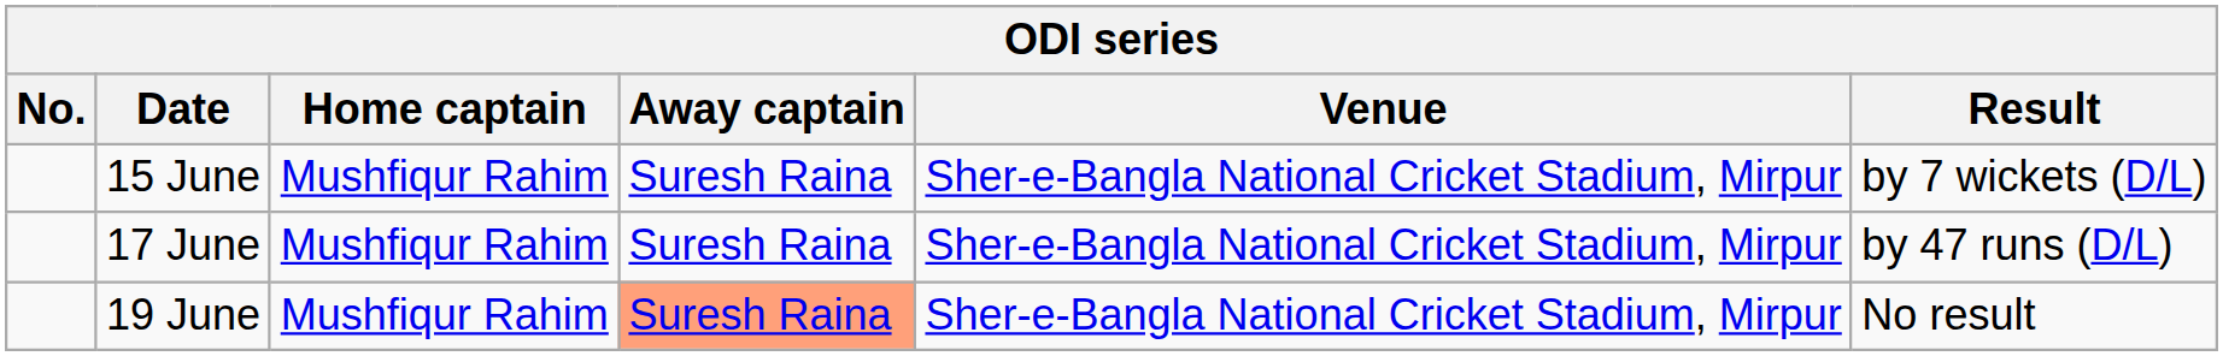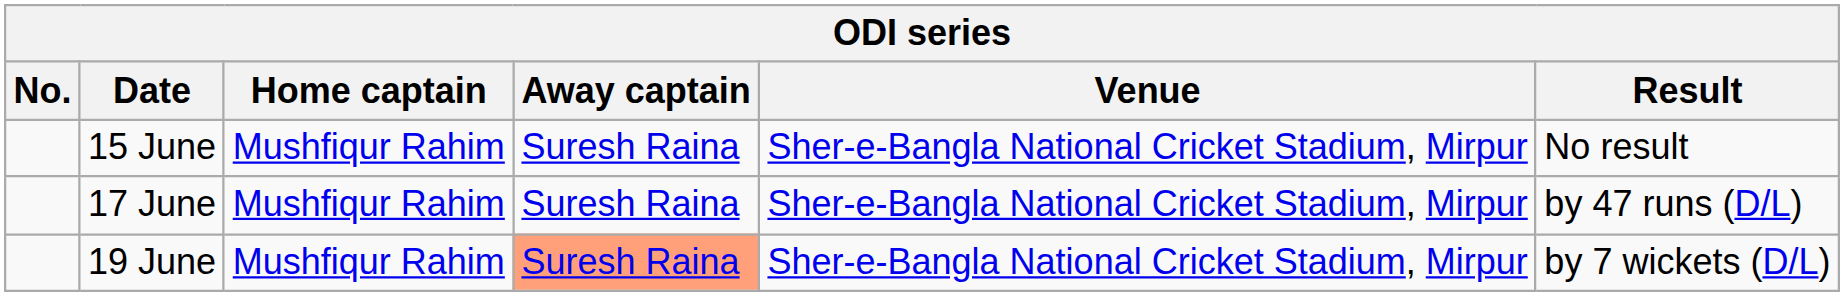15 June | Result: by 7 wickets (D/L) -> No result
19 June | Result: No result -> by 7 wickets (D/L)
